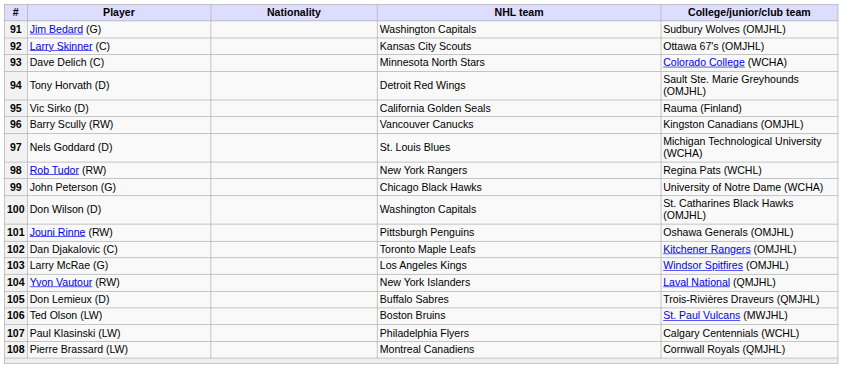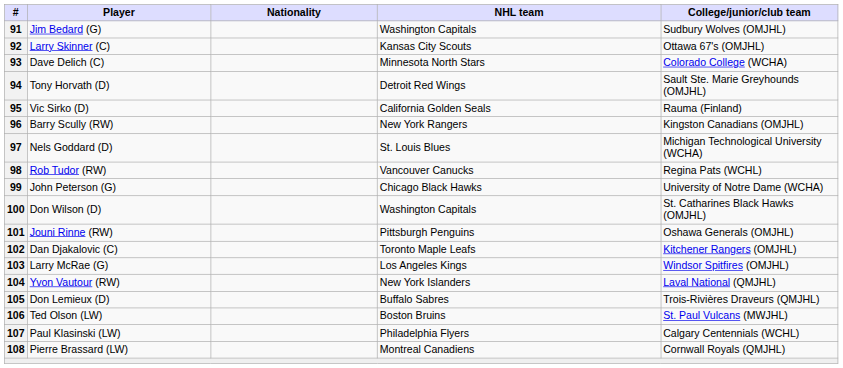96 | NHL team: Vancouver Canucks -> New York Rangers
98 | NHL team: New York Rangers -> Vancouver Canucks
